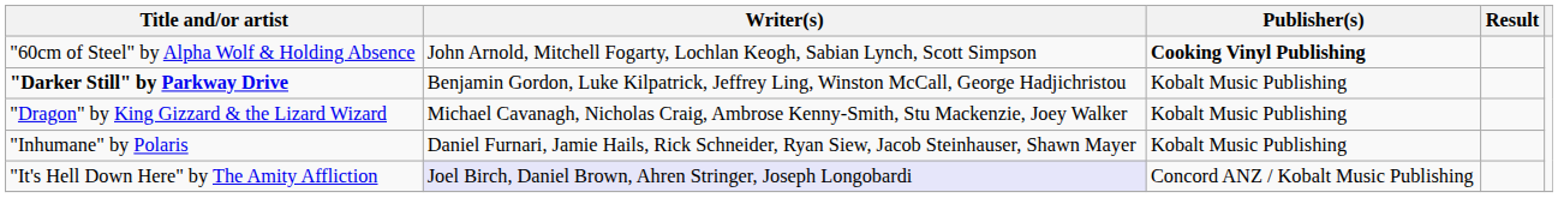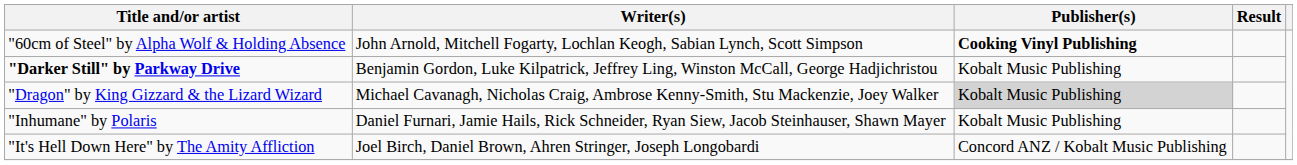"Dragon" by King Gizzard & the Lizard Wizard | Publisher(s): no background -> lightgrey background
"It's Hell Down Here" by The Amity Affliction | Writer(s): lavender background -> no background
